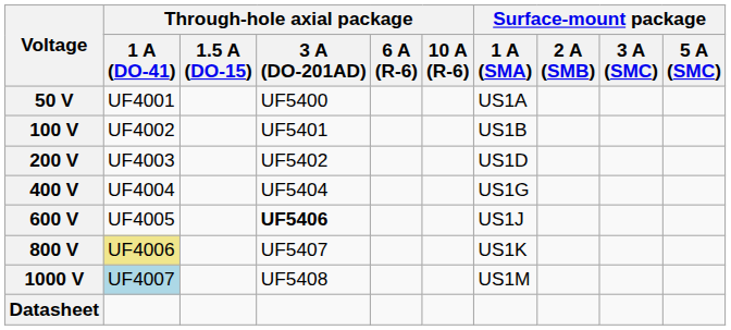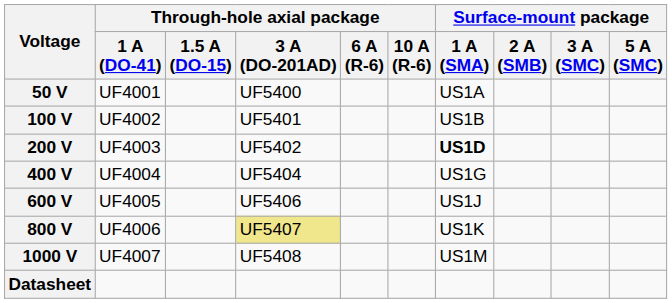200 V | Surface-mount package / 1 A (SMA): normal -> bold
600 V | Through-hole axial package / 3 A (DO-201AD): bold -> normal
800 V | Through-hole axial package / 1 A (DO-41): khaki background -> no background
800 V | Through-hole axial package / 3 A (DO-201AD): no background -> khaki background
1000 V | Through-hole axial package / 1 A (DO-41): lightblue background -> no background
